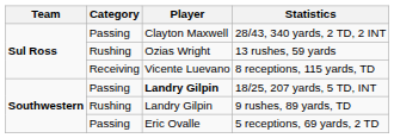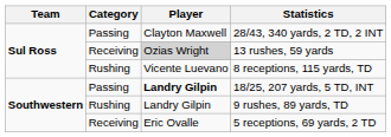13 rushes, 59 yards | Category: Rushing -> Receiving
13 rushes, 59 yards | Player: no background -> lightgrey background
8 receptions, 115 yards, TD | Category: Receiving -> Rushing
5 receptions, 69 yards, 2 TD | Category: Passing -> Receiving
